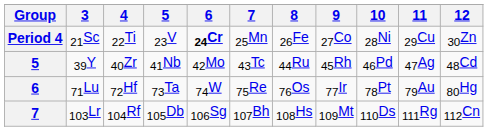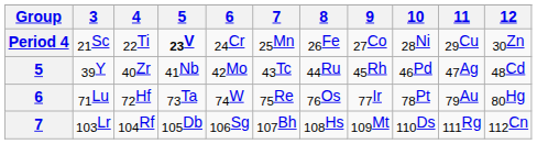21Sc | 5: normal -> bold
21Sc | 6: bold -> normal
